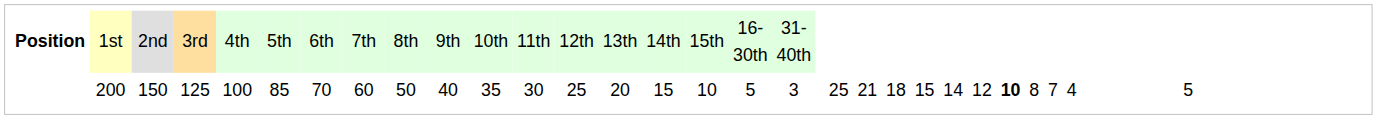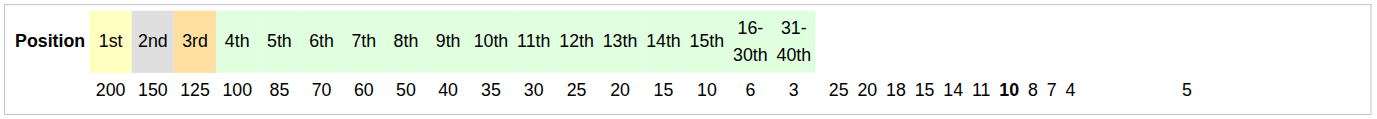row 2 | column 17: 5 -> 6
row 2 | column 20: 21 -> 20
row 2 | column 24: 12 -> 11
